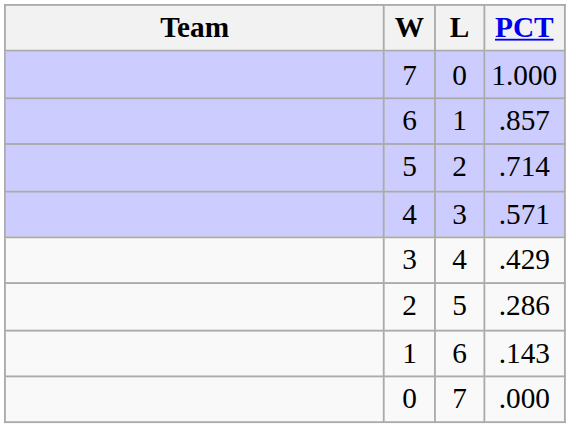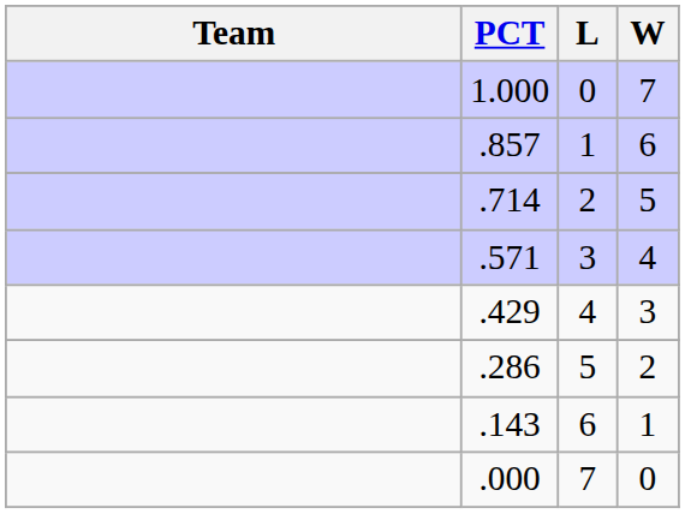columns swapped: W <-> PCT
